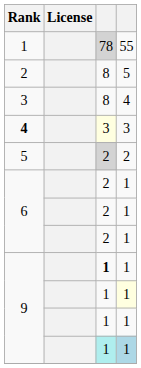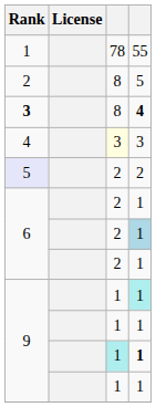row 2 | column 3: lightgrey background -> no background
row 4 | Rank: normal -> bold
row 4 | column 4: normal -> bold
row 5 | Rank: bold -> normal
row 6 | Rank: no background -> lavender background
row 6 | column 3: lightgrey background -> no background
row 8 | column 4: no background -> lightblue background
row 10 | column 3: bold -> normal
row 10 | column 4: no background -> paleturquoise background
row 11 | column 4: lightyellow background -> no background
row 12 | column 3: no background -> paleturquoise background
row 12 | column 4: normal -> bold
row 13 | column 3: paleturquoise background -> no background
row 13 | column 4: lightblue background -> no background
